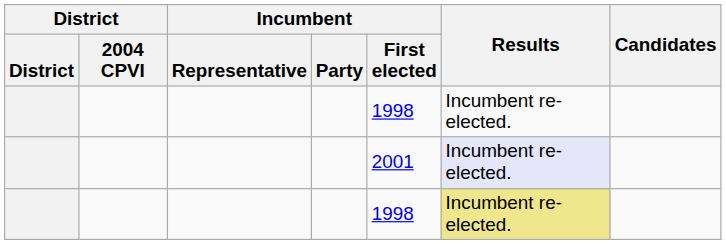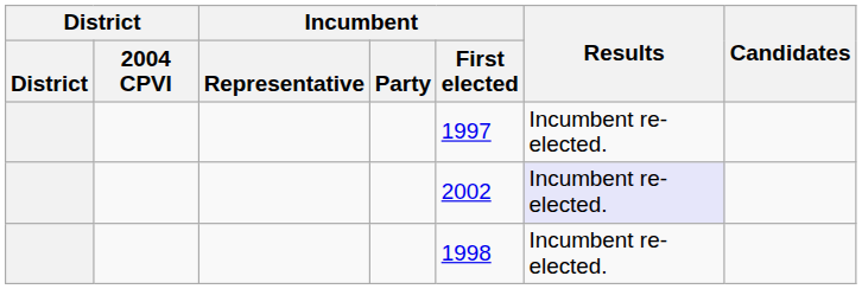row 3 | Incumbent / First elected: 1998 -> 1997
row 4 | Incumbent / First elected: 2001 -> 2002
row 5 | Results: khaki background -> no background
